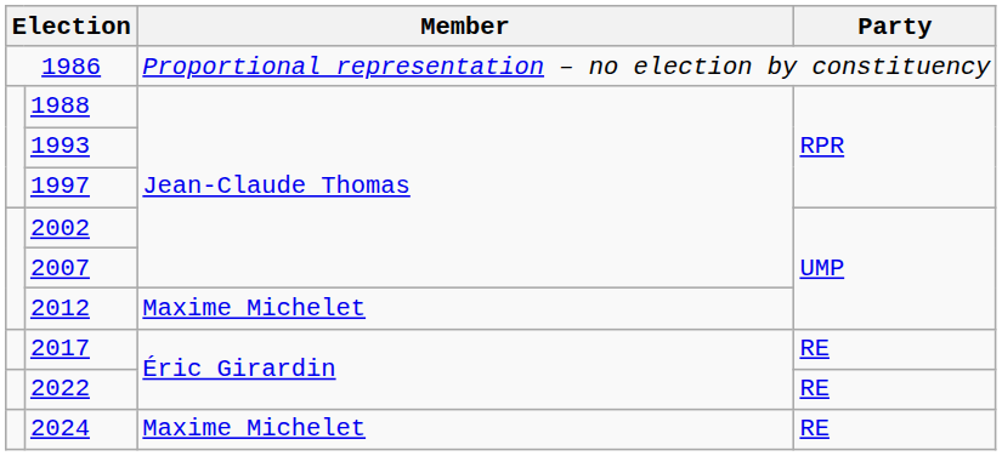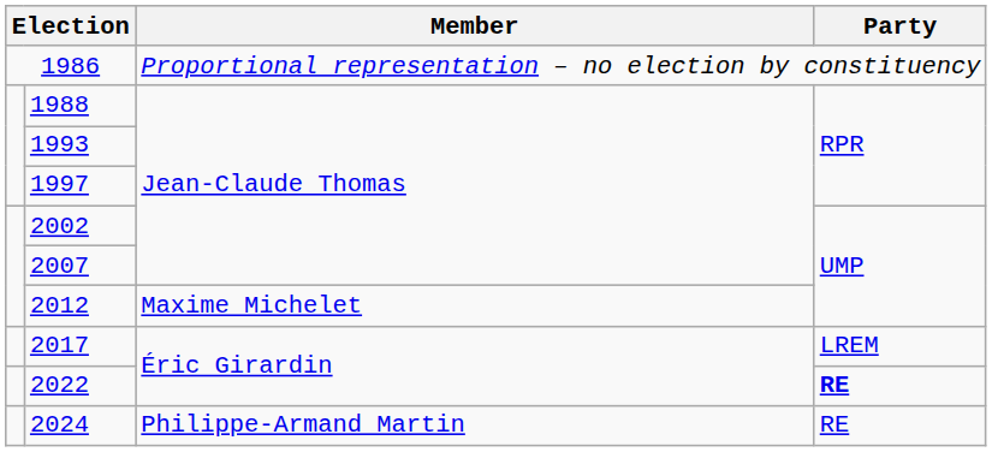2017 | Party: RE -> LREM
2022 | Party: normal -> bold
2024 | Member: Maxime Michelet -> Philippe-Armand Martin
